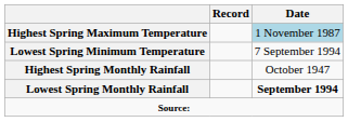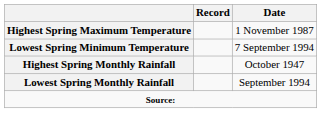Highest Spring Maximum Temperature | Date: lightblue background -> no background
Lowest Spring Monthly Rainfall | Date: bold -> normal
